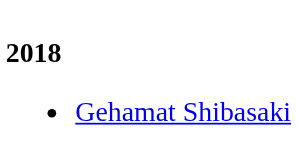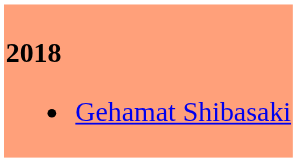2018 Gehamat Shibasaki | column 1: no background -> lightsalmon background
